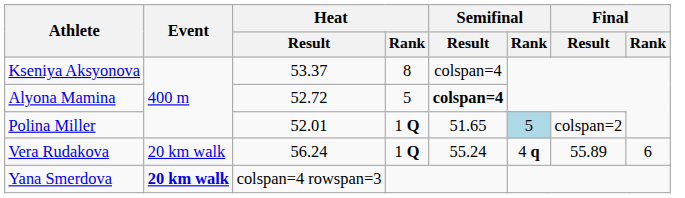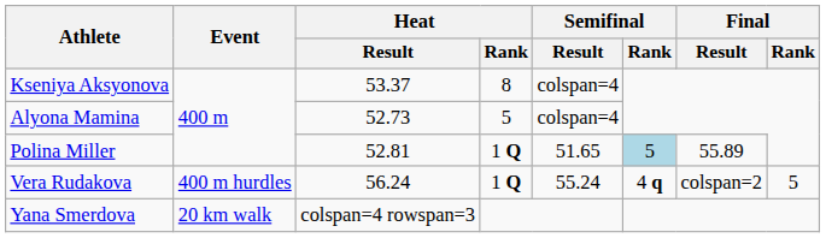Alyona Mamina | Heat / Result: 52.72 -> 52.73
Alyona Mamina | Semifinal / Result: bold -> normal
Polina Miller | Heat / Result: 52.01 -> 52.81
Polina Miller | Final / Result: colspan=2 -> 55.89
Vera Rudakova | Event: 20 km walk -> 400 m hurdles
Vera Rudakova | Final / Result: 55.89 -> colspan=2
Vera Rudakova | Final / Rank: 6 -> 5
Yana Smerdova | Event: bold -> normal
